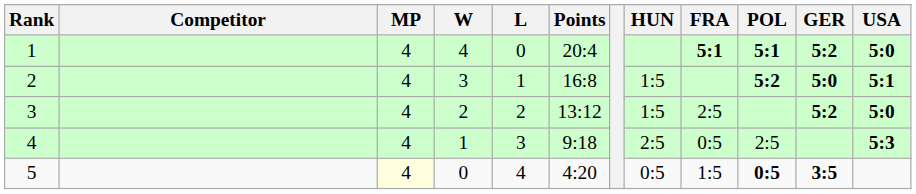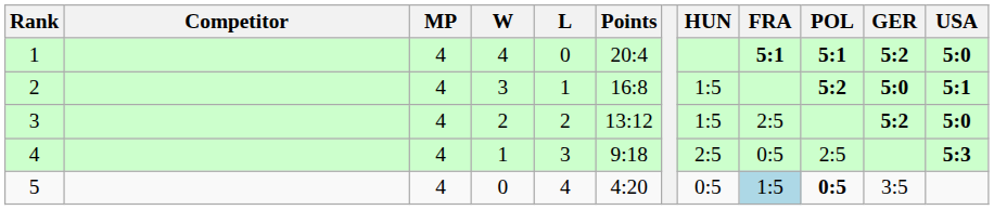5 | MP: lightyellow background -> no background
5 | FRA: no background -> lightblue background
5 | GER: bold -> normal
